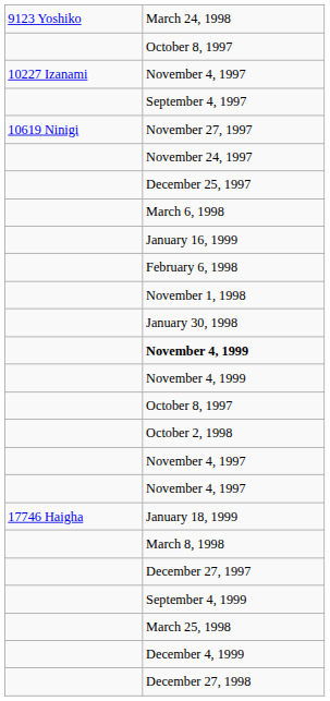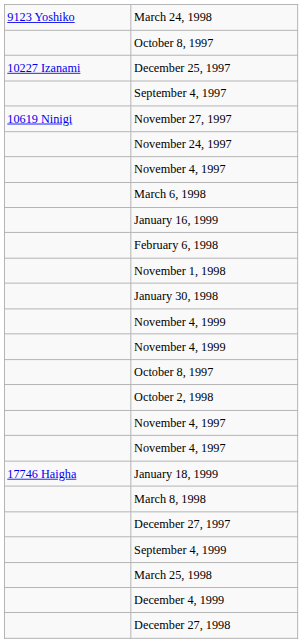row 3 | column 2: November 4, 1997 -> December 25, 1997
row 7 | column 2: December 25, 1997 -> November 4, 1997
row 13 | column 2: bold -> normal
